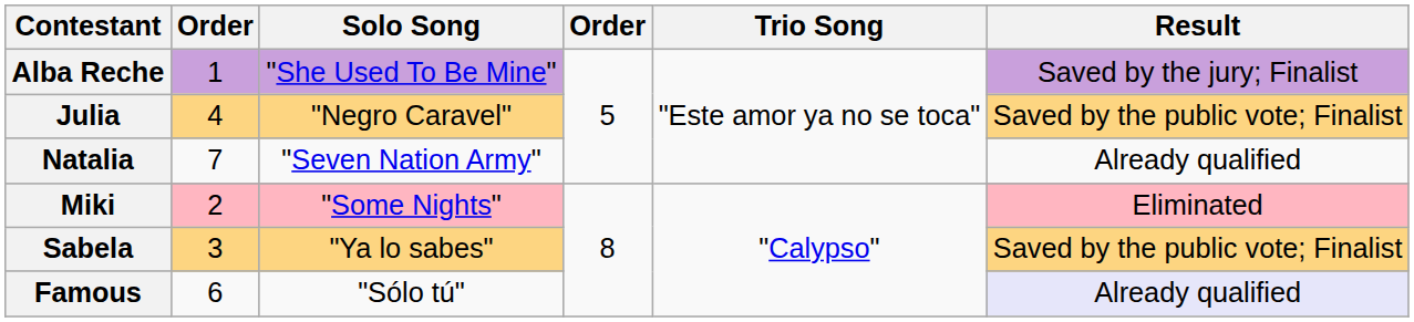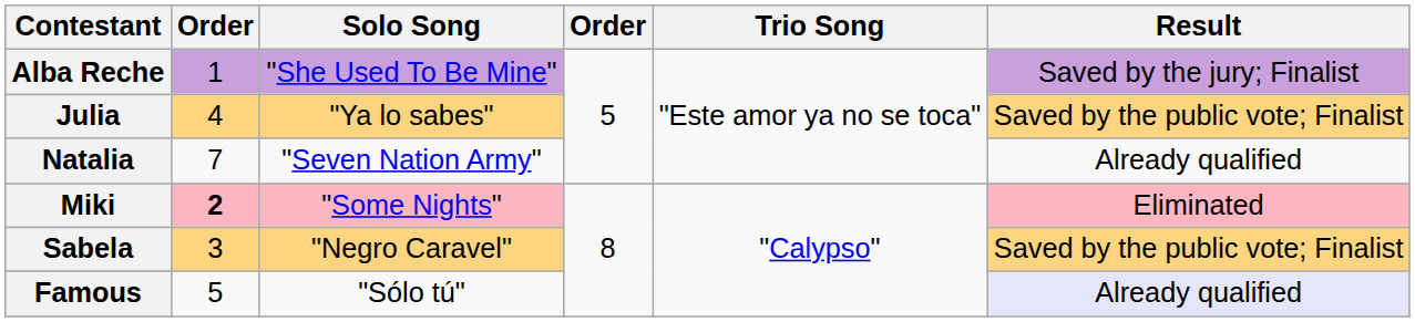Julia | Solo Song: "Negro Caravel" -> "Ya lo sabes"
Miki | column 2: normal -> bold
Sabela | Solo Song: "Ya lo sabes" -> "Negro Caravel"
Famous | column 2: 6 -> 5
